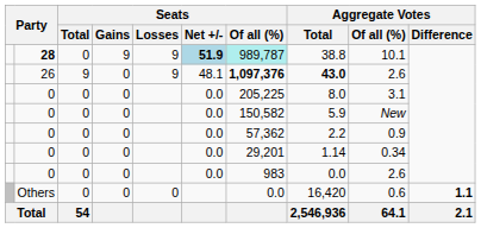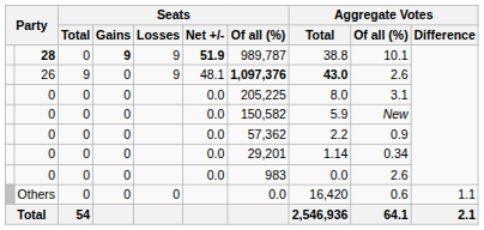28 | Seats / Gains: normal -> bold
28 | Seats / Net +/-: lightblue background -> no background
28 | Seats / Of all (%): paleturquoise background -> no background
Others | Aggregate Votes / Difference: bold -> normal
